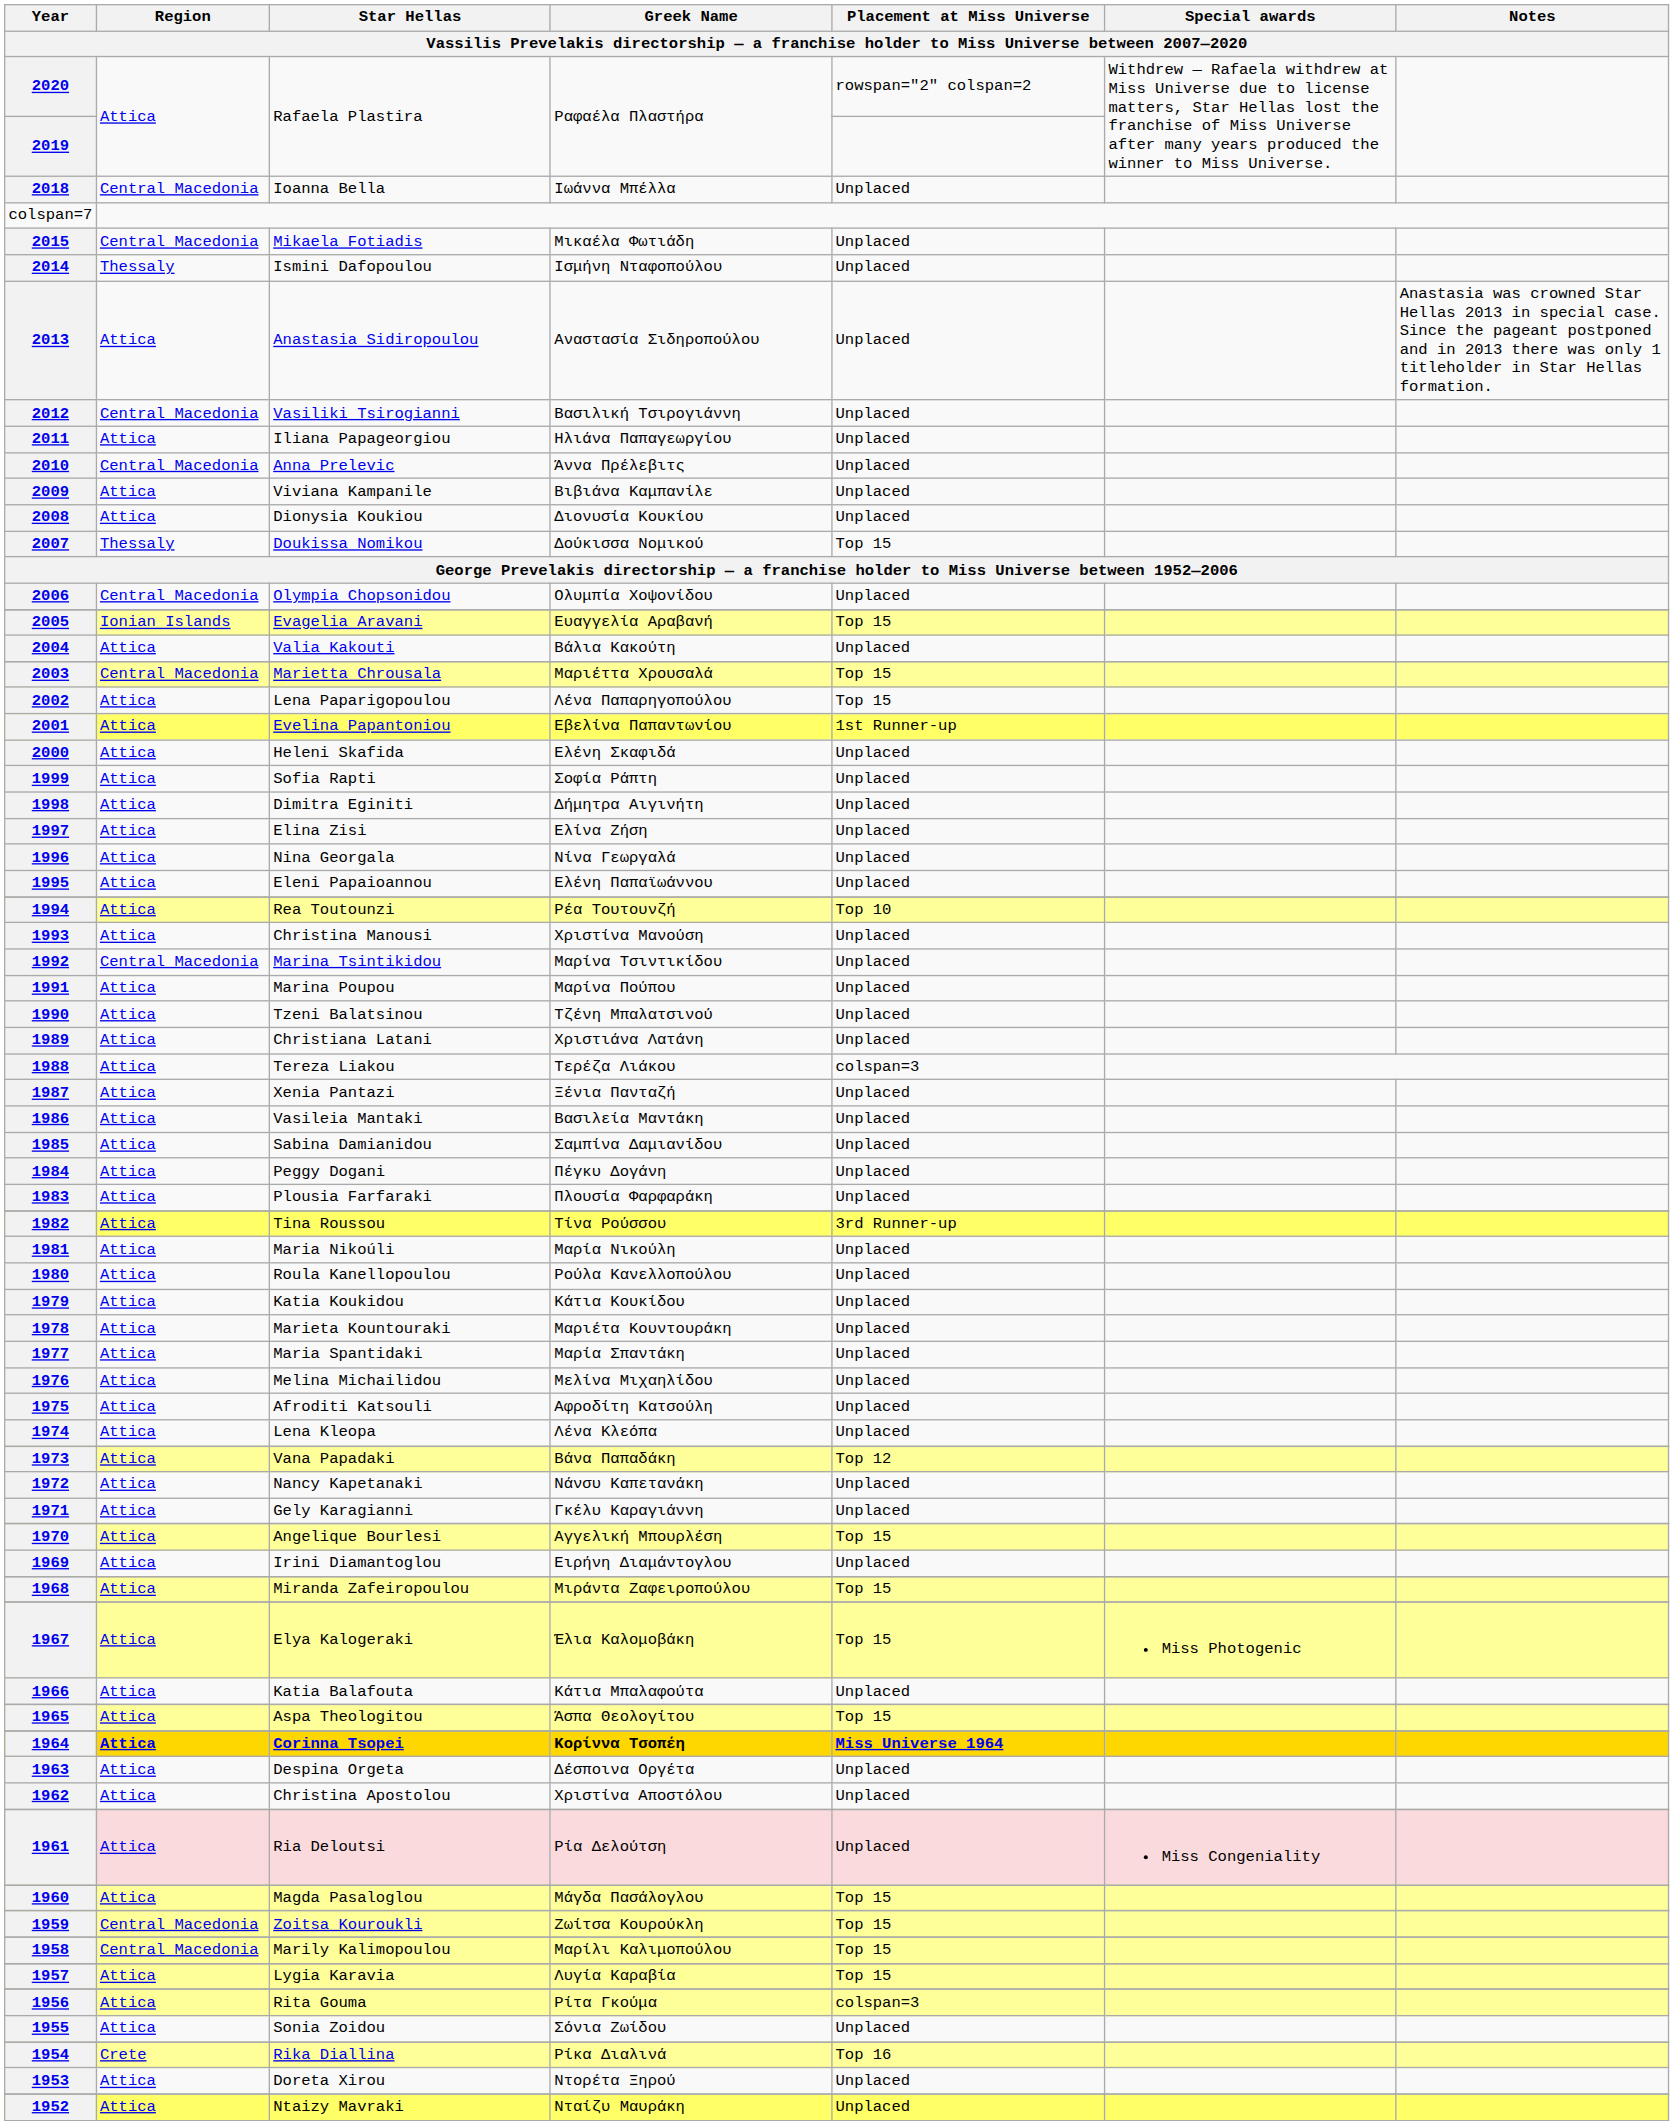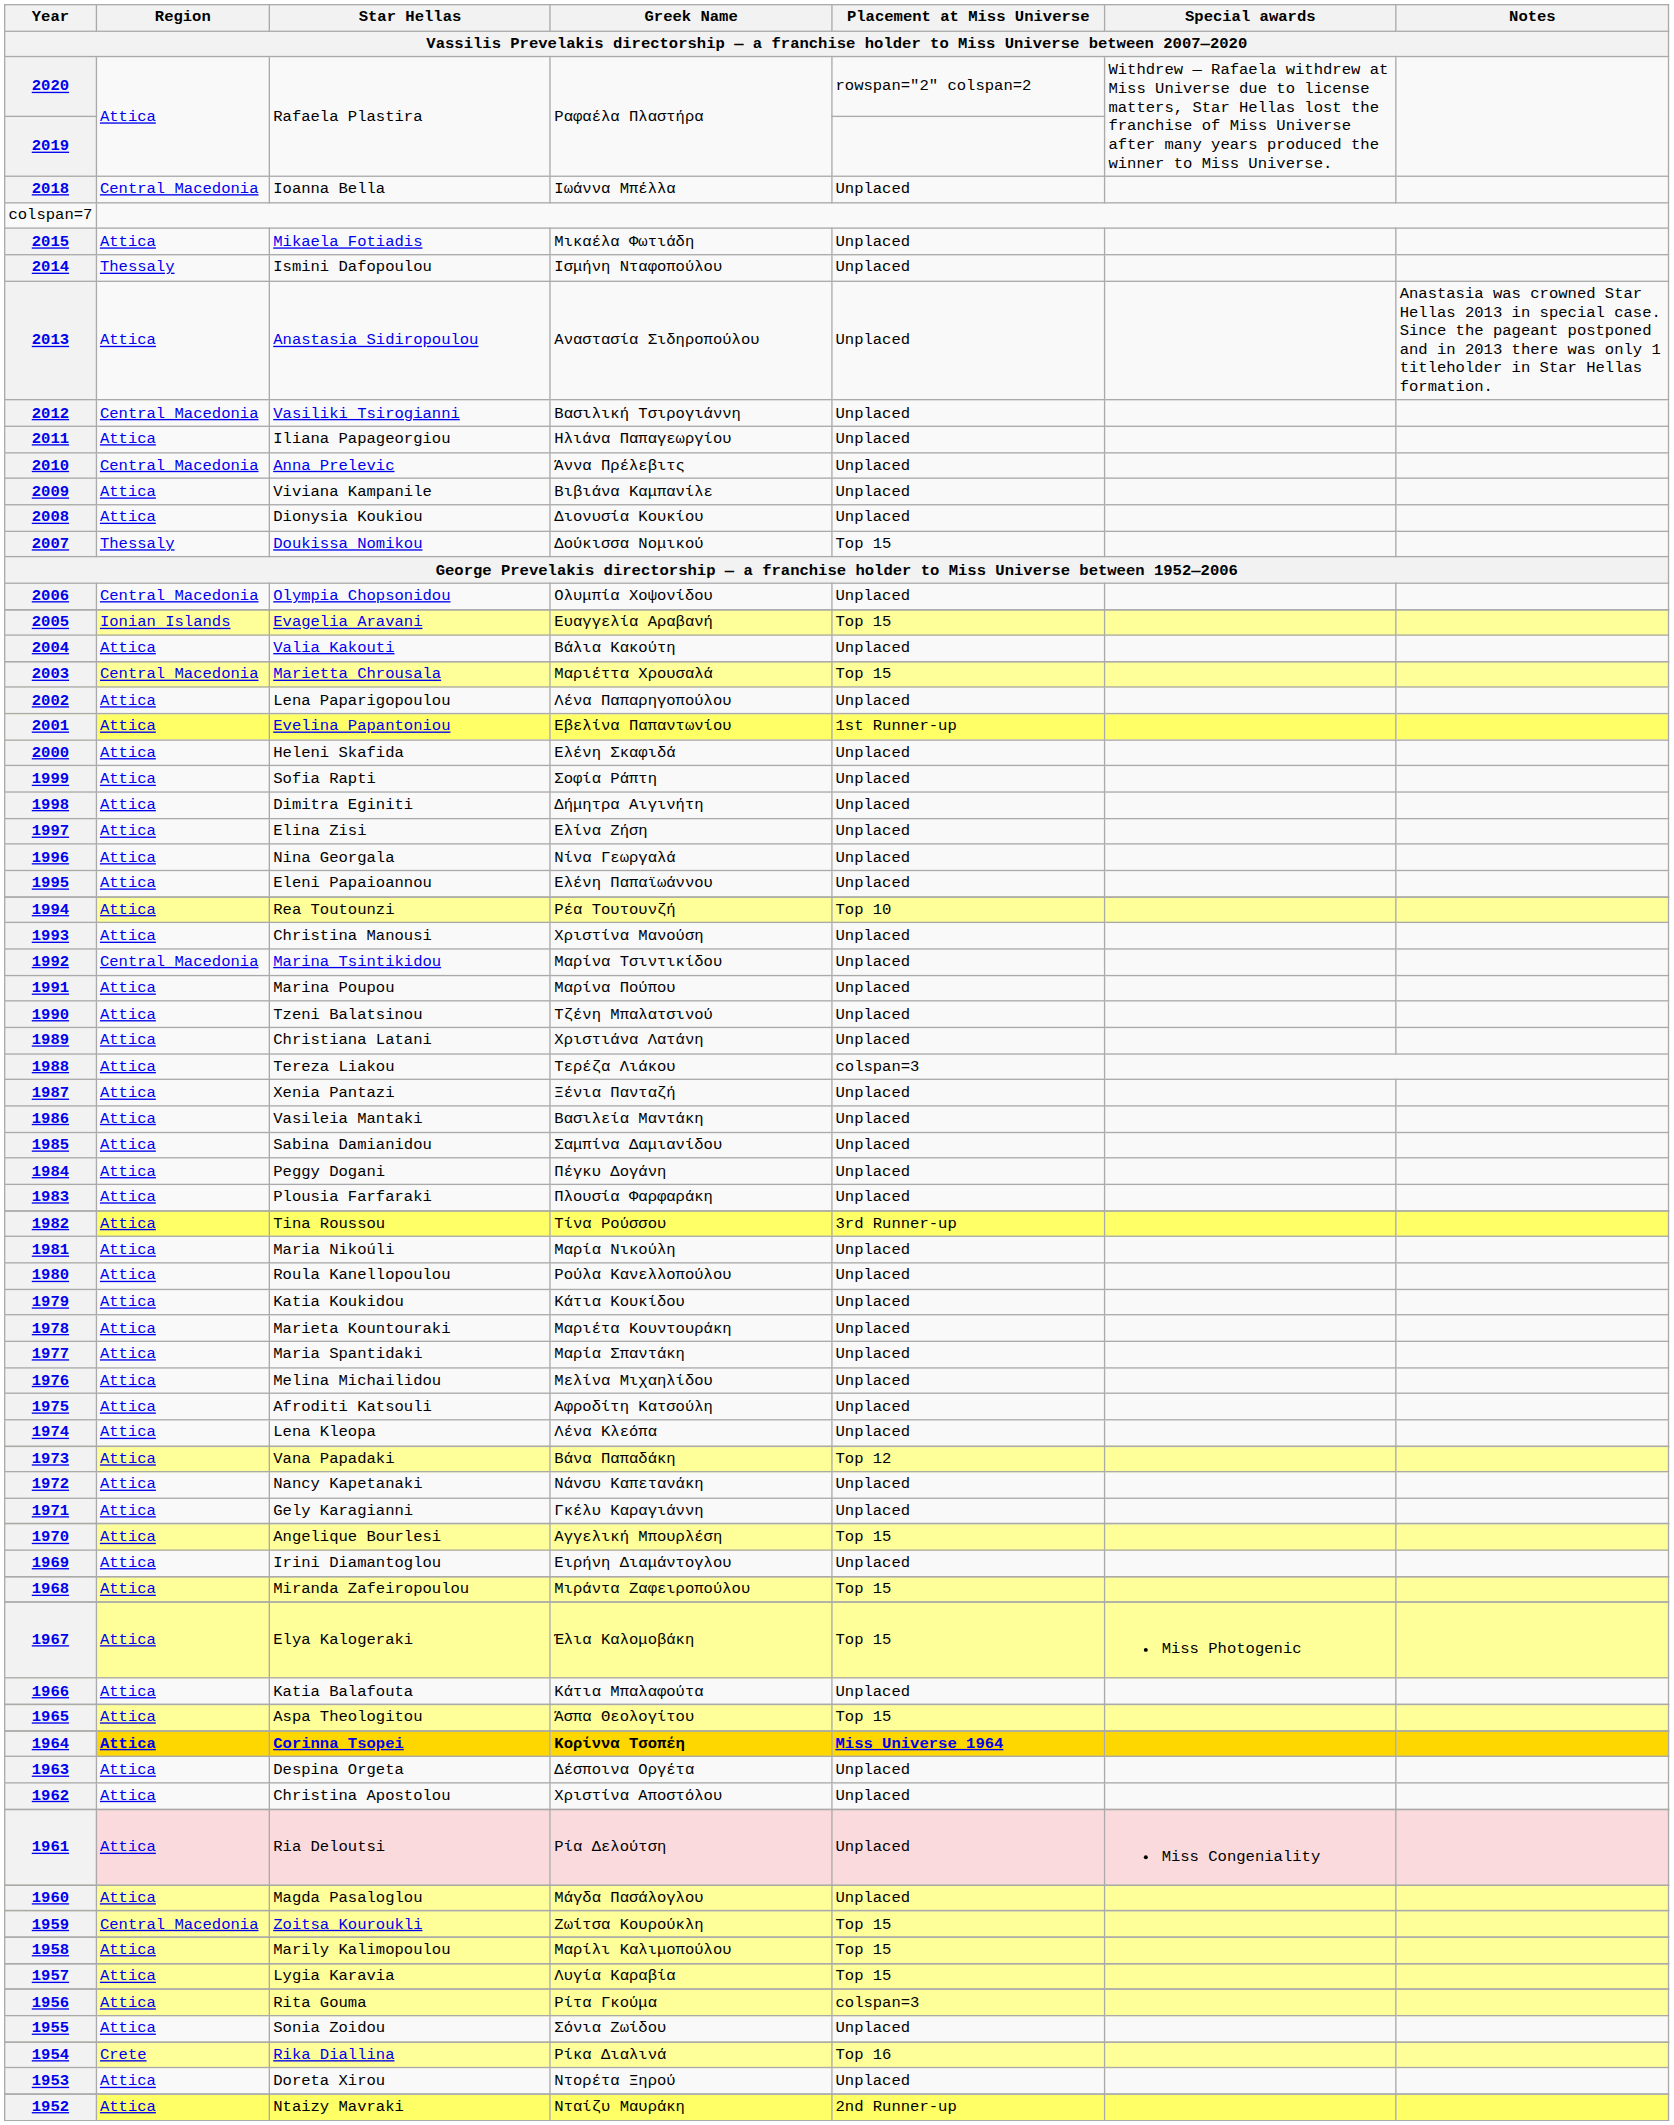2015 | Region: Central Macedonia -> Attica
2002 | Placement at Miss Universe: Top 15 -> Unplaced
1960 | Placement at Miss Universe: Top 15 -> Unplaced
1958 | Region: Central Macedonia -> Attica
1952 | Placement at Miss Universe: Unplaced -> 2nd Runner-up
